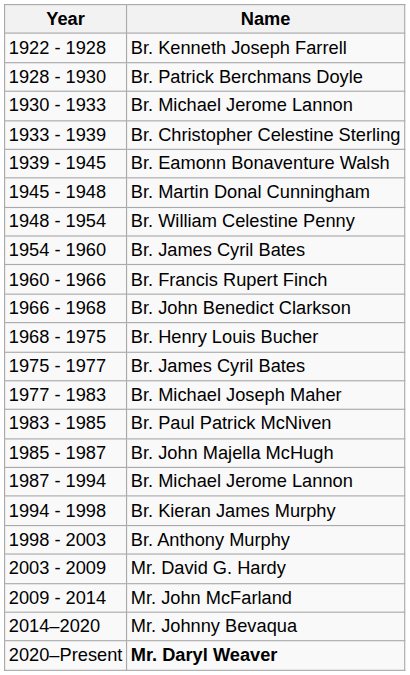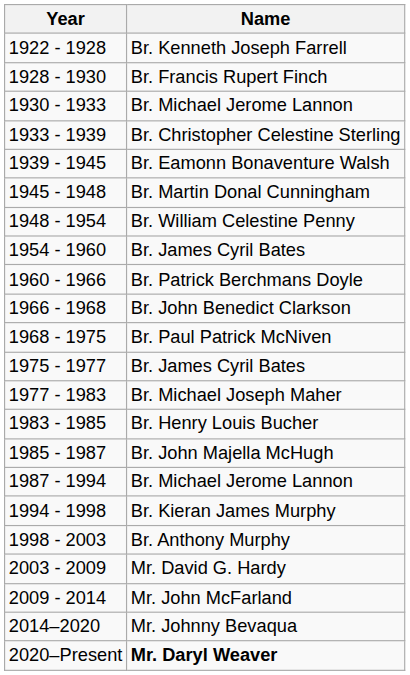row 3 | Name: Br. Patrick Berchmans Doyle -> Br. Francis Rupert Finch
row 10 | Name: Br. Francis Rupert Finch -> Br. Patrick Berchmans Doyle
row 12 | Name: Br. Henry Louis Bucher -> Br. Paul Patrick McNiven
row 15 | Name: Br. Paul Patrick McNiven -> Br. Henry Louis Bucher
